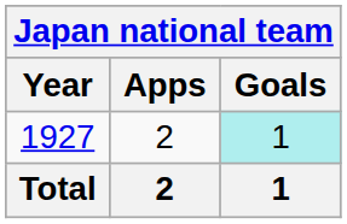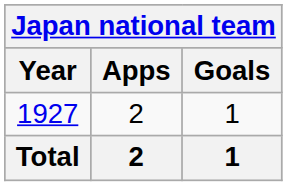1927 | Goals: paleturquoise background -> no background
